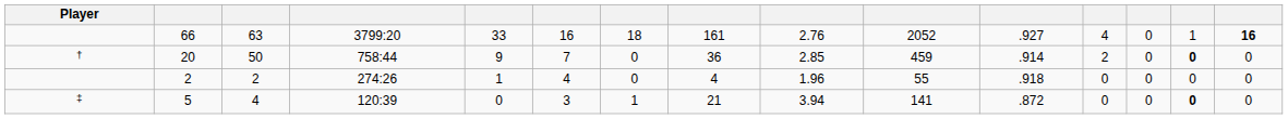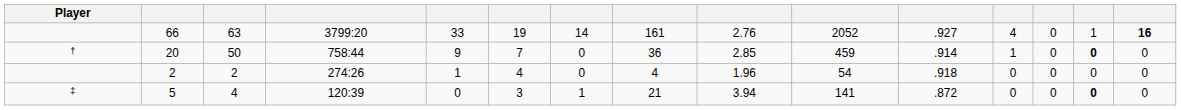row 2 | column 6: 16 -> 19
row 2 | column 7: 18 -> 14
row 3 | column 12: 2 -> 1
row 4 | column 10: 55 -> 54
